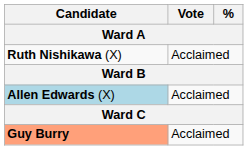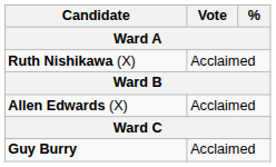Allen Edwards (X) | Candidate: lightblue background -> no background
Guy Burry | Candidate: lightsalmon background -> no background
